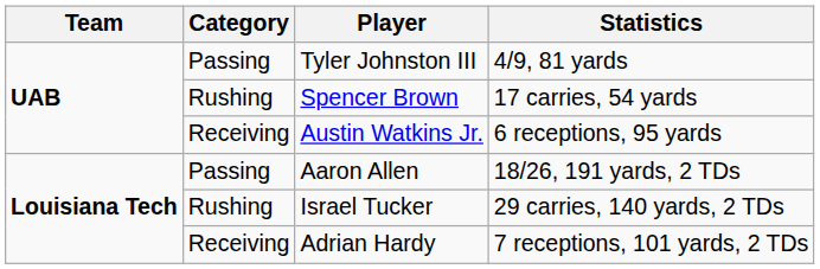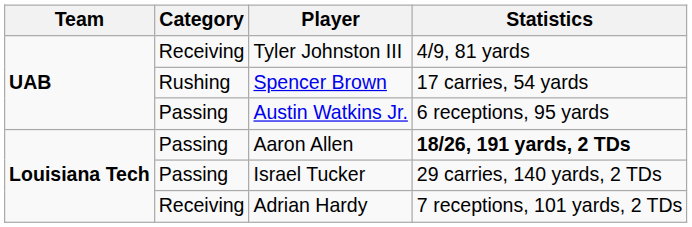Tyler Johnston III | Category: Passing -> Receiving
Austin Watkins Jr. | Category: Receiving -> Passing
Aaron Allen | Statistics: normal -> bold
Israel Tucker | Category: Rushing -> Passing
